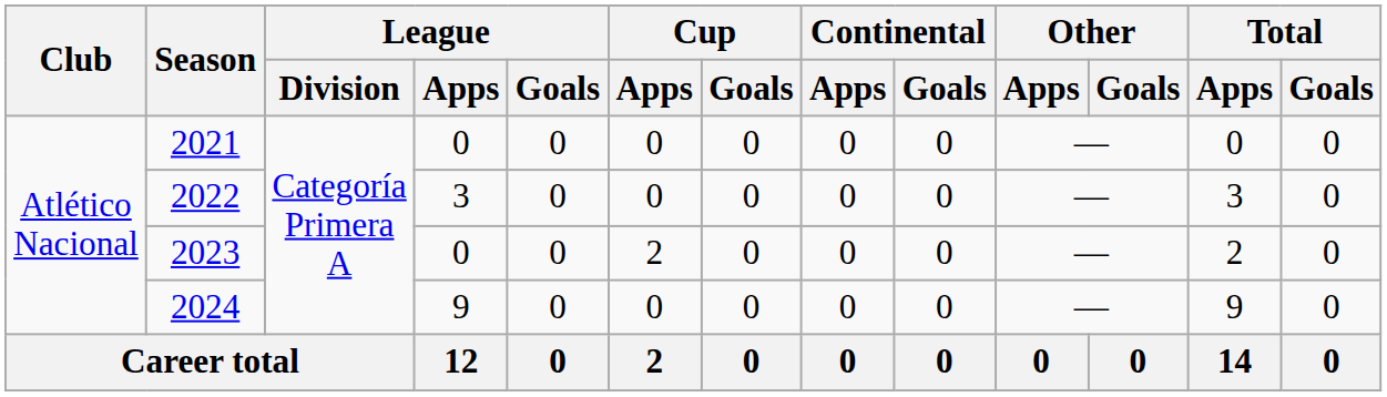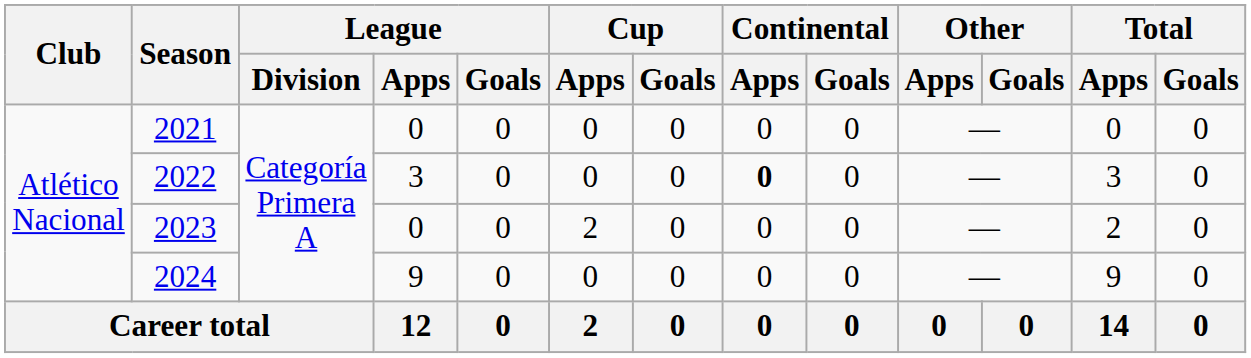2022 | Continental / Apps: normal -> bold
